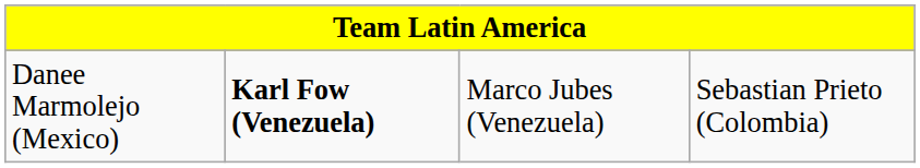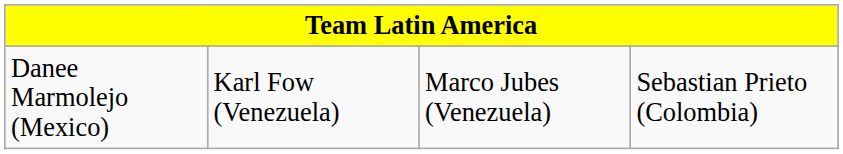Danee Marmolejo (Mexico) | column 2: bold -> normal
